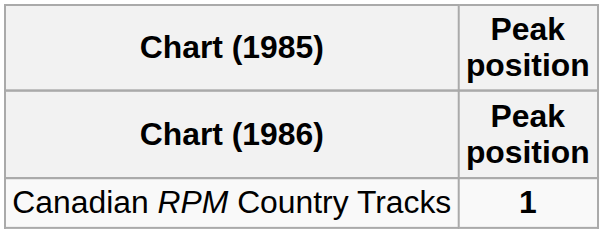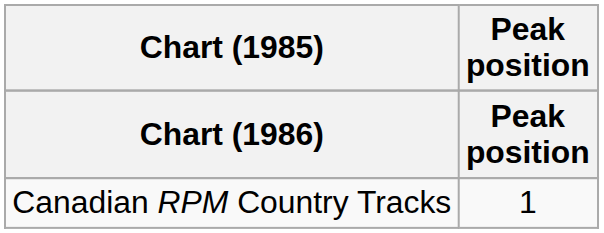Canadian RPM Country Tracks | Peak position: bold -> normal
